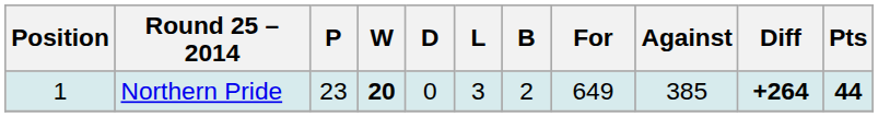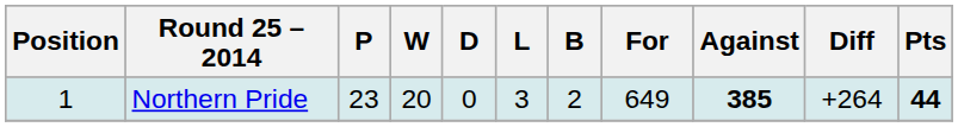Northern Pride | W: bold -> normal
Northern Pride | Against: normal -> bold
Northern Pride | Diff: bold -> normal
